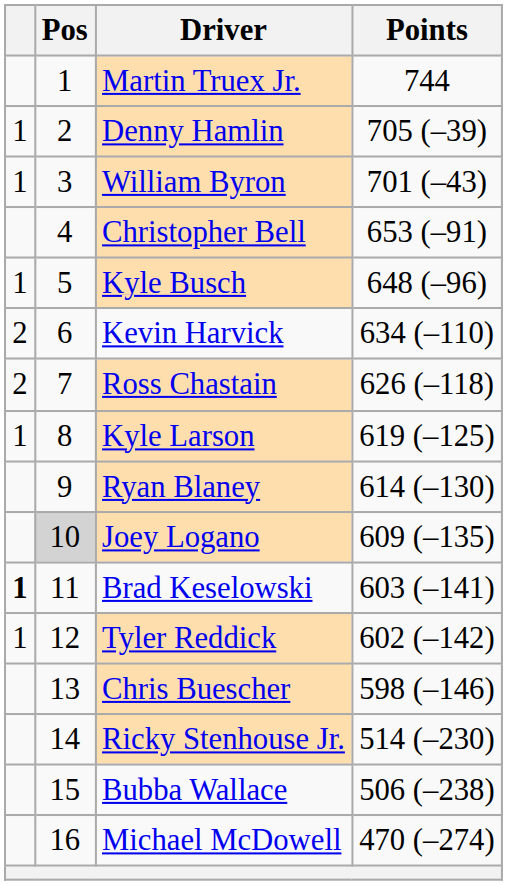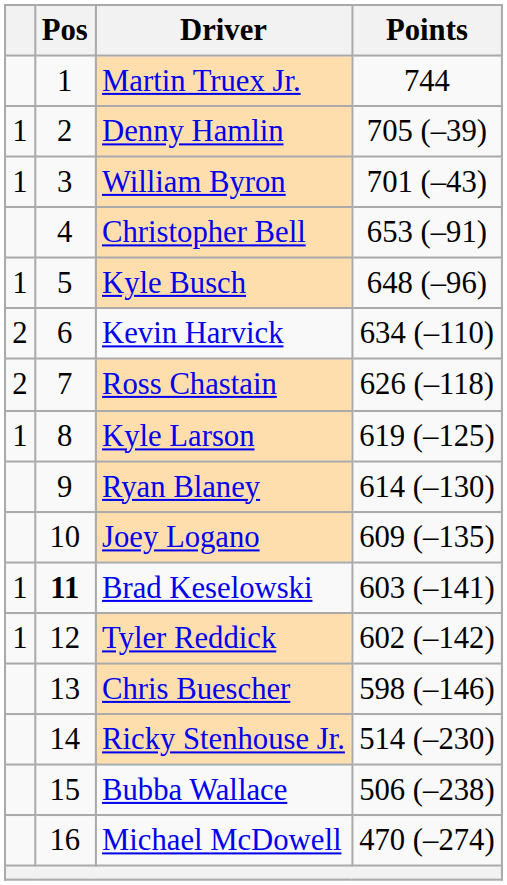Joey Logano | Pos: lightgrey background -> no background
Brad Keselowski | column 1: bold -> normal
Brad Keselowski | Pos: normal -> bold
